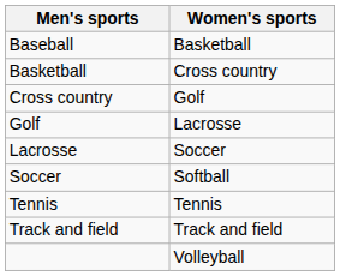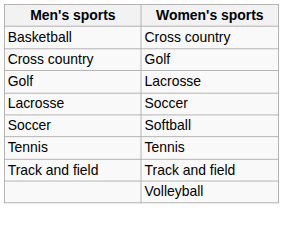- row: Baseball | Basketball
